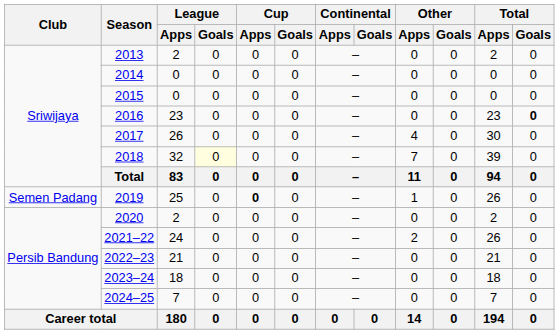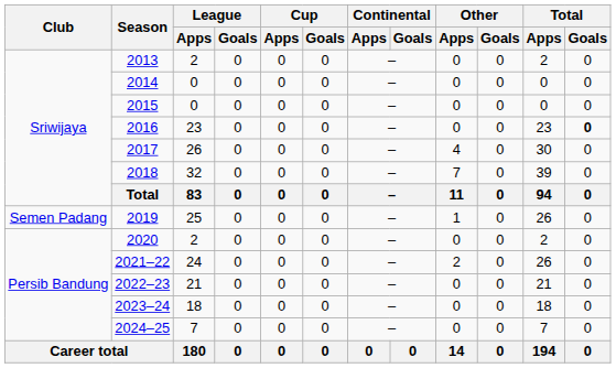2018 | League / Goals: lightyellow background -> no background
2019 | Cup / Apps: bold -> normal
